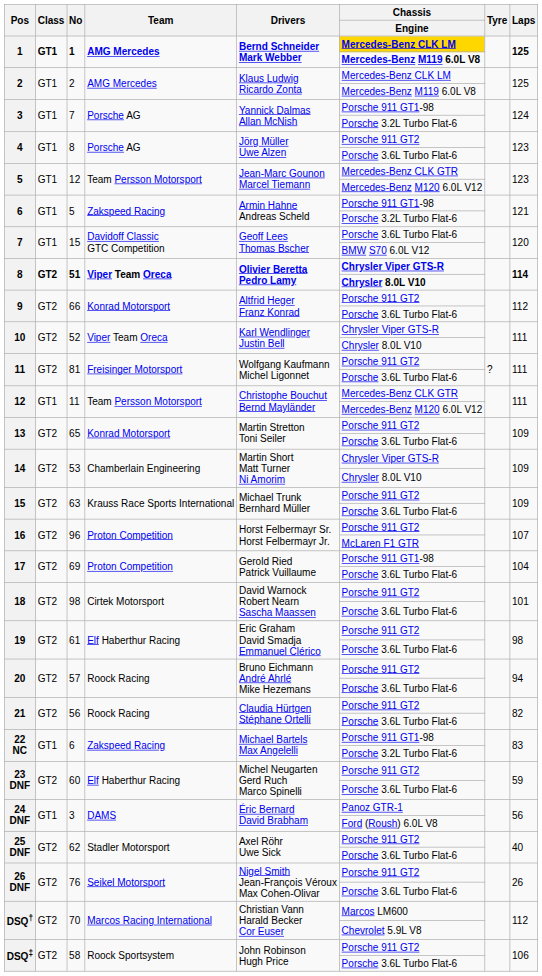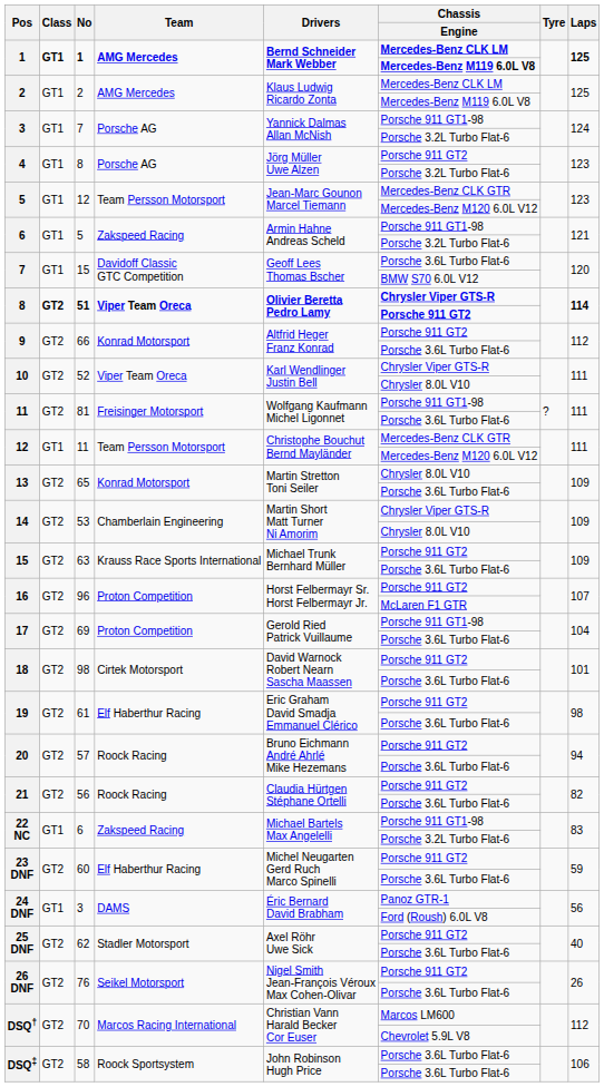row 3 | Chassis / Engine: gold background -> no background
row 10 | Chassis / Engine: Porsche 3.6L Turbo Flat-6 -> Porsche 3.2L Turbo Flat-6
row 18 | Chassis / Engine: Chrysler 8.0L V10 -> Porsche 911 GT2
row 23 | Chassis / Engine: Porsche 911 GT2 -> Porsche 911 GT1-98
row 27 | Chassis / Engine: Porsche 911 GT2 -> Chrysler 8.0L V10
row 57 | Chassis / Engine: Porsche 911 GT2 -> Porsche 3.6L Turbo Flat-6
